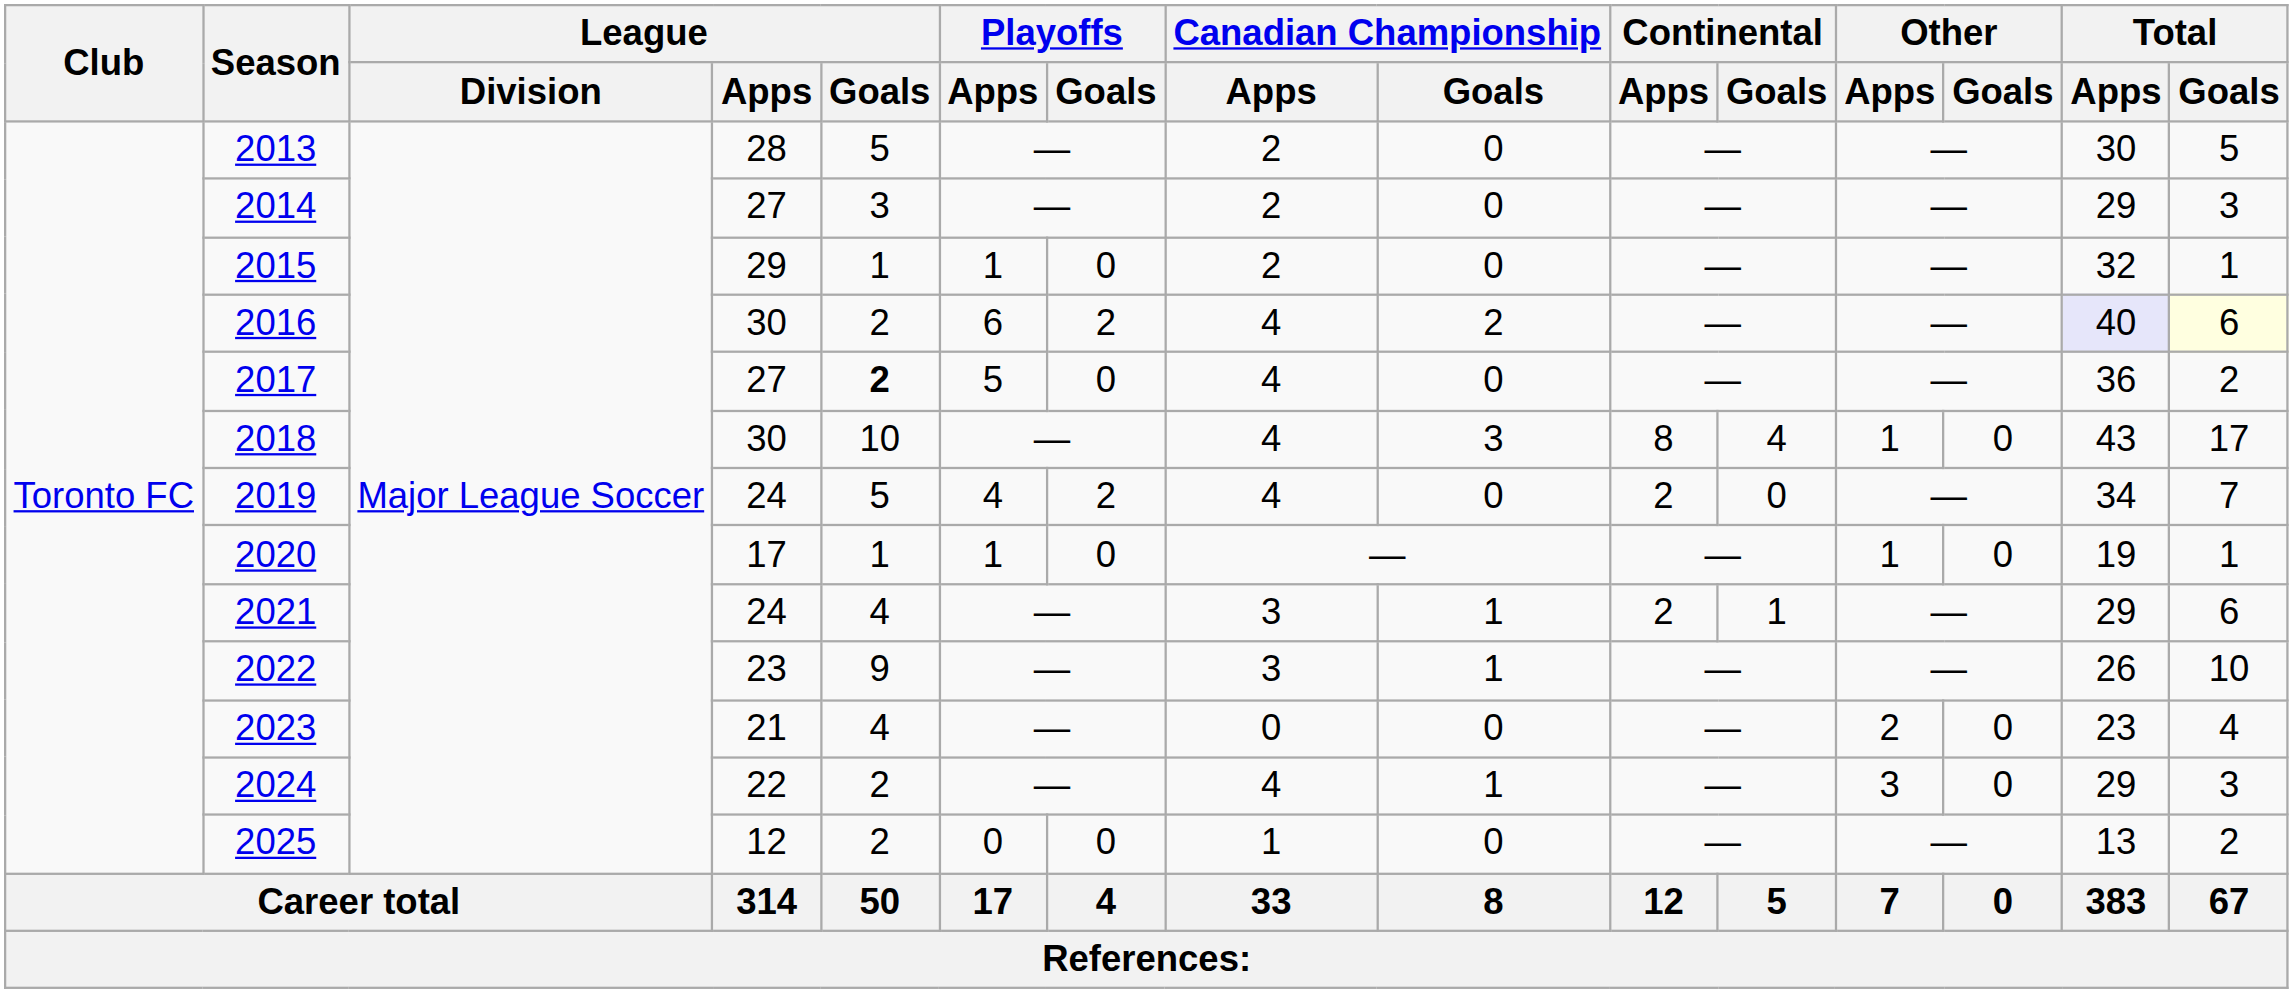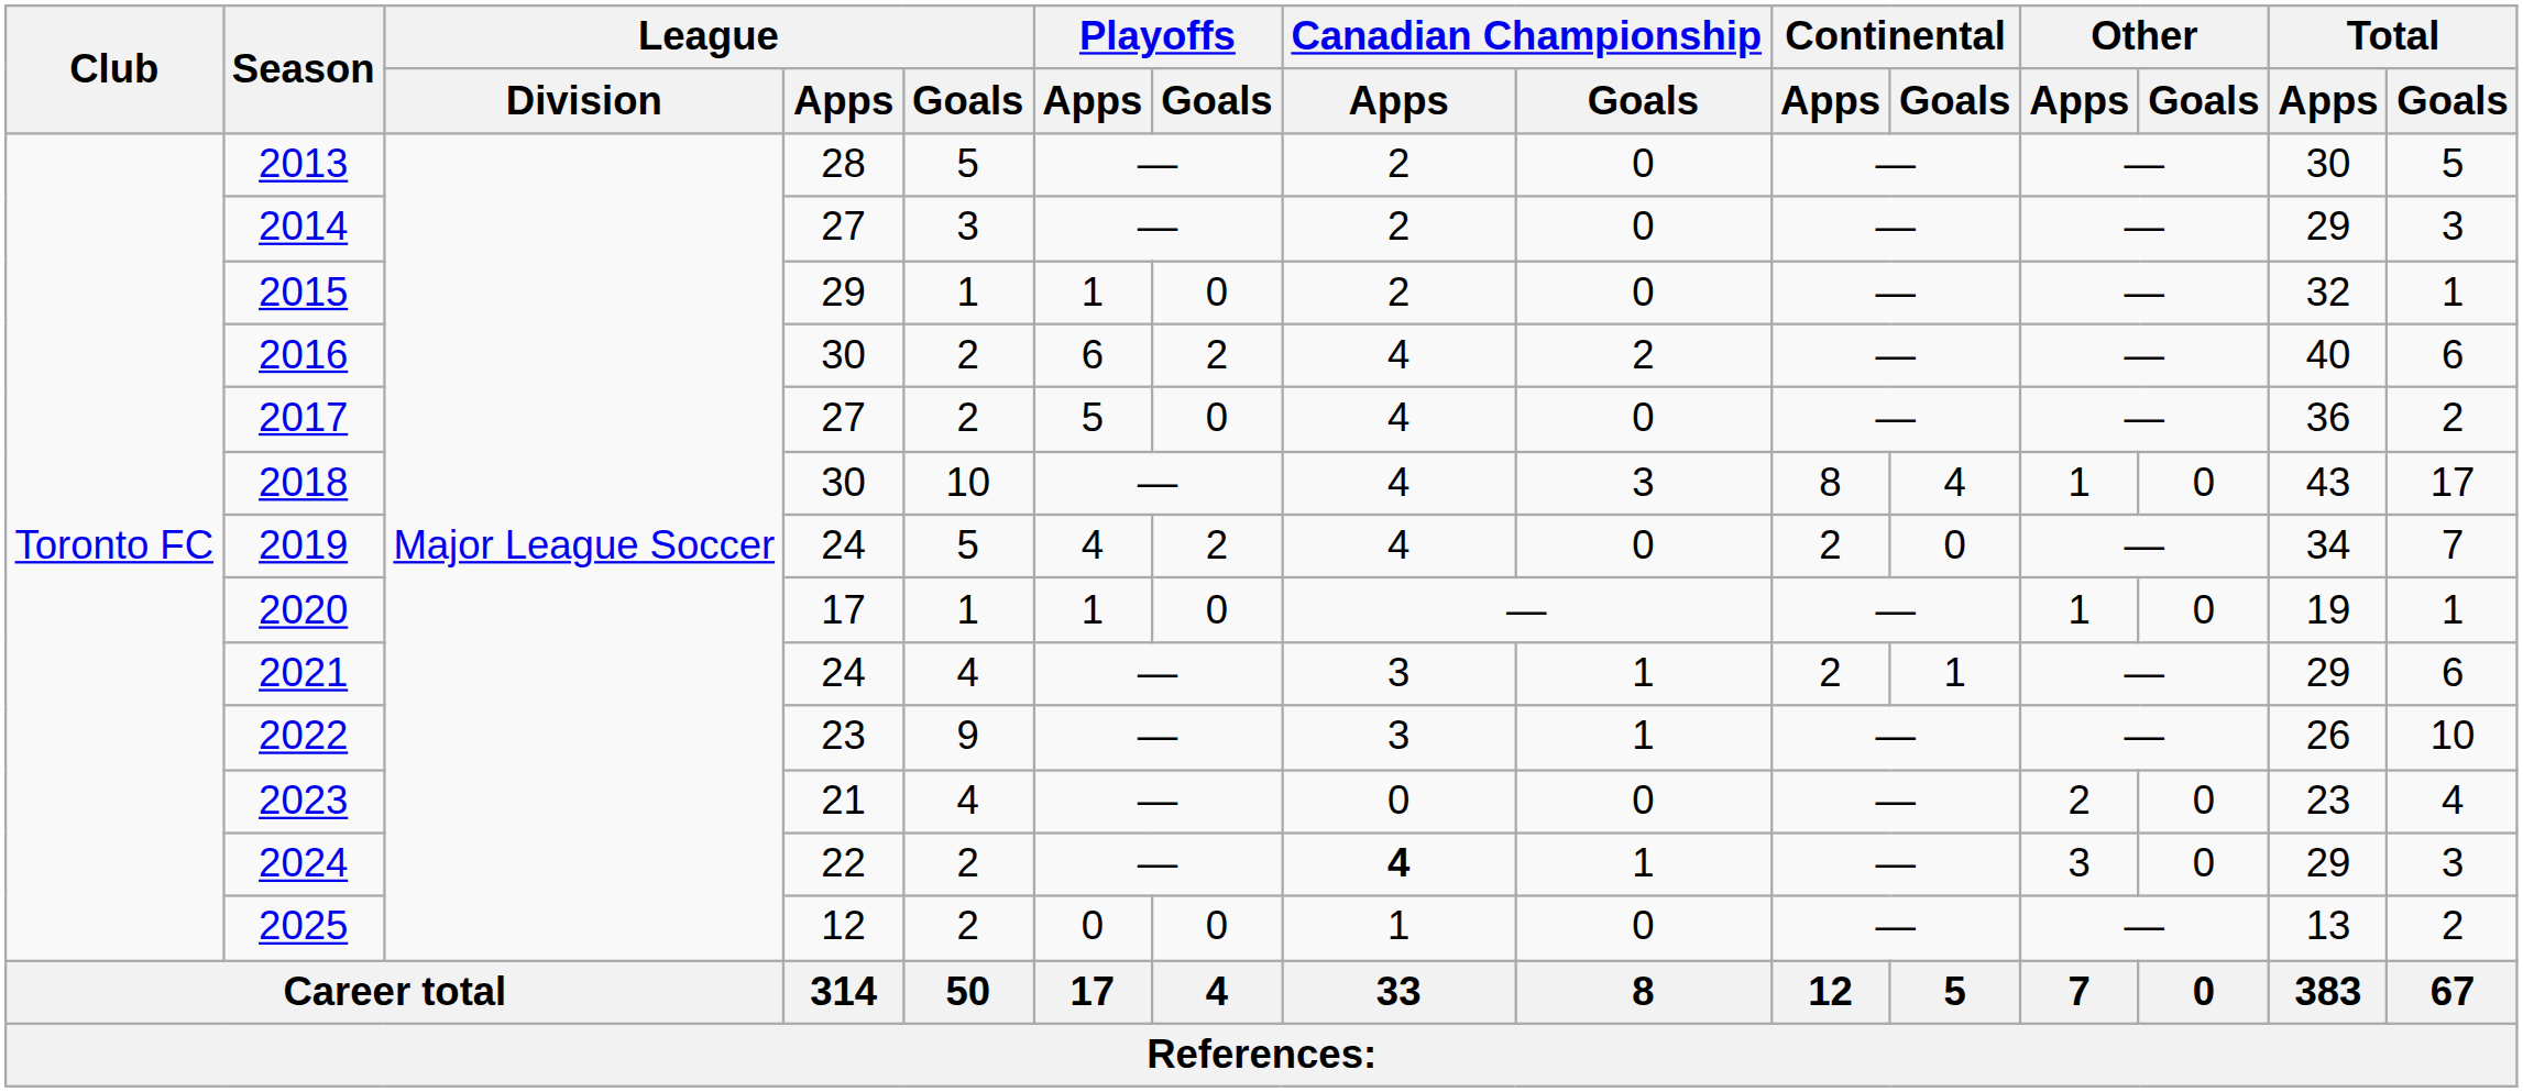2016 | Total / Apps: lavender background -> no background
2016 | Total / Goals: lightyellow background -> no background
2017 | League / Goals: bold -> normal
2024 | Canadian Championship / Apps: normal -> bold
